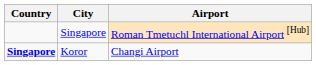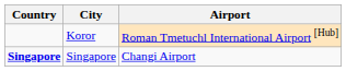row 2 | City: Singapore -> Koror
row 3 | City: Koror -> Singapore
